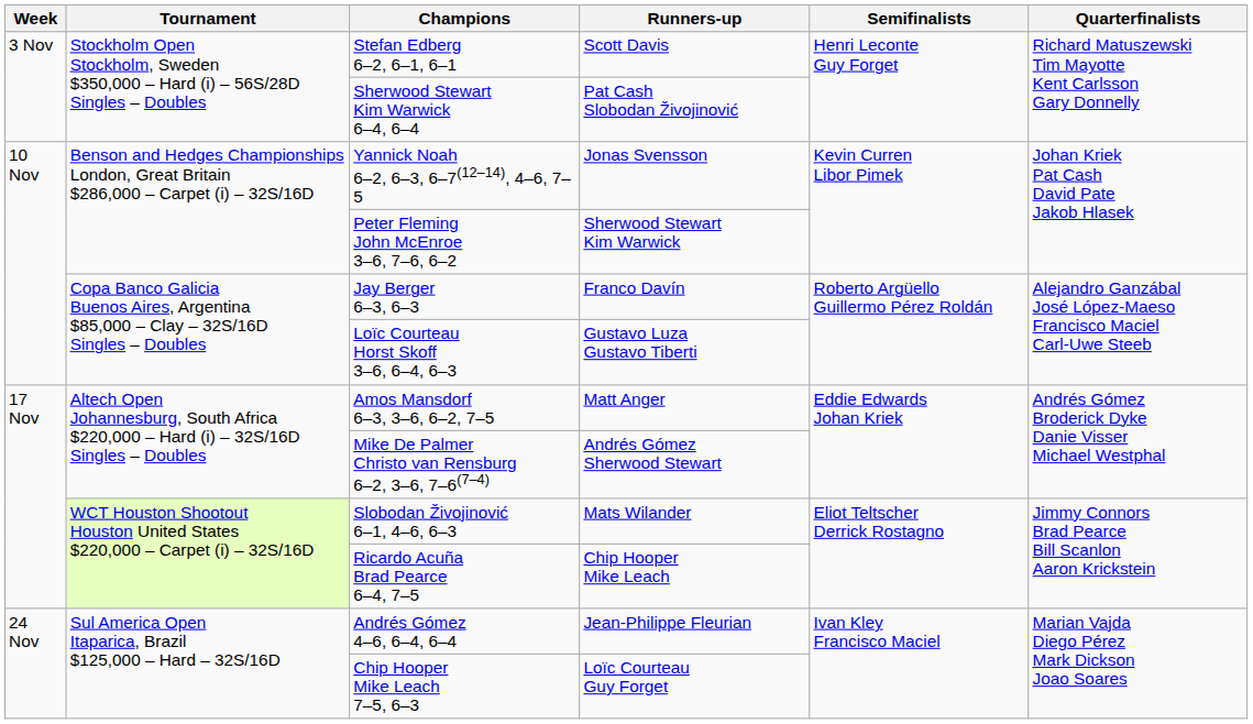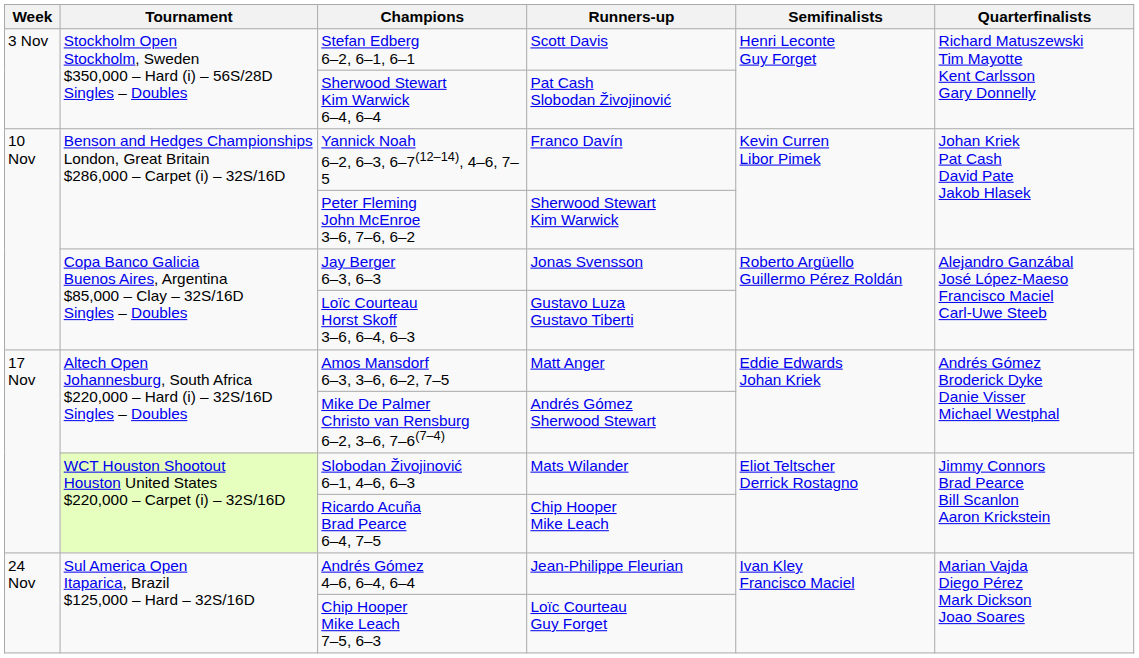Yannick Noah 6–2, 6–3, 6–7(12–14), 4–6, 7–5 | Runners-up: Jonas Svensson -> Franco Davín
Jay Berger 6–3, 6–3 | Runners-up: Franco Davín -> Jonas Svensson
